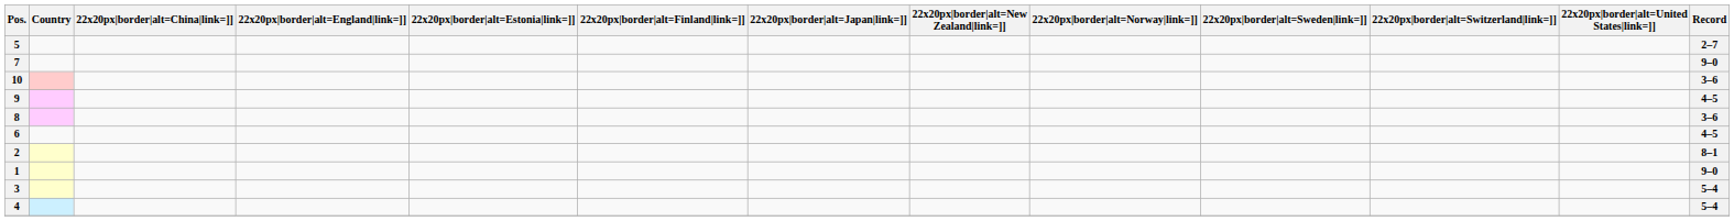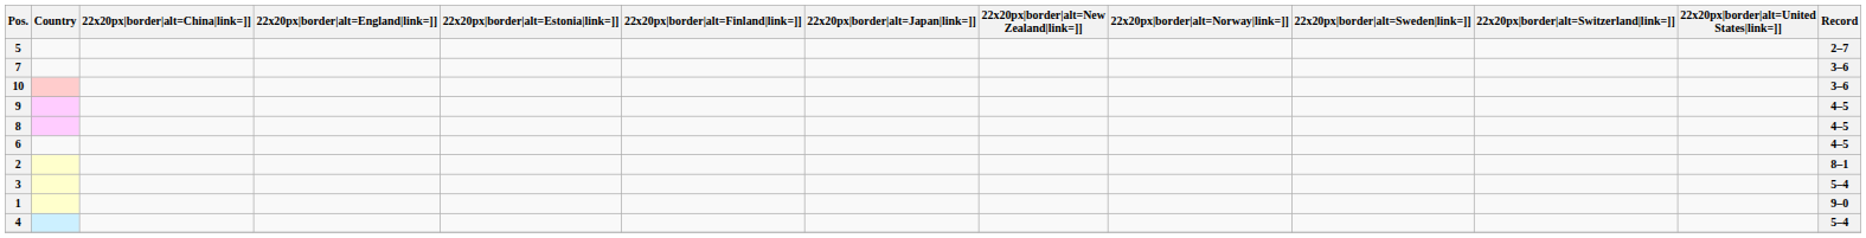7 | Record: 9–0 -> 3–6
8 | Record: 3–6 -> 4–5
rows swapped: 1 <-> 3
